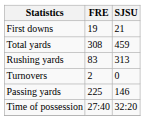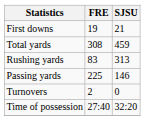rows swapped: Passing yards <-> Turnovers
